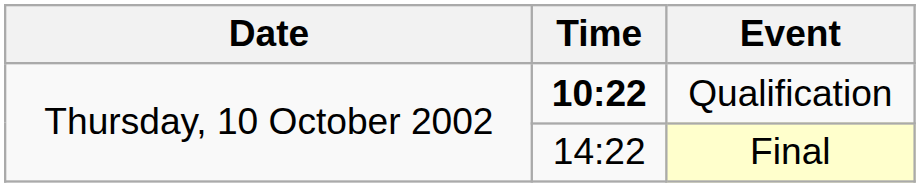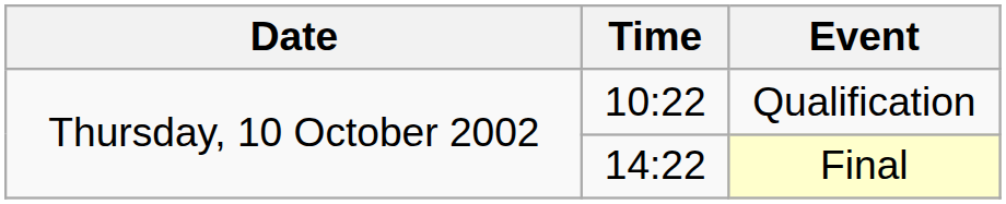Qualification | Time: bold -> normal
